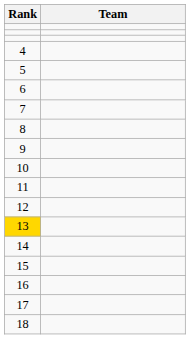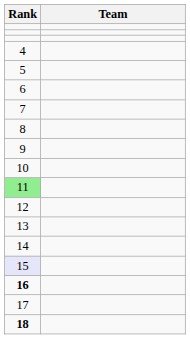row 12 | Rank: no background -> lightgreen background
row 14 | Rank: gold background -> no background
row 16 | Rank: no background -> lavender background
row 17 | Rank: normal -> bold
row 19 | Rank: normal -> bold
